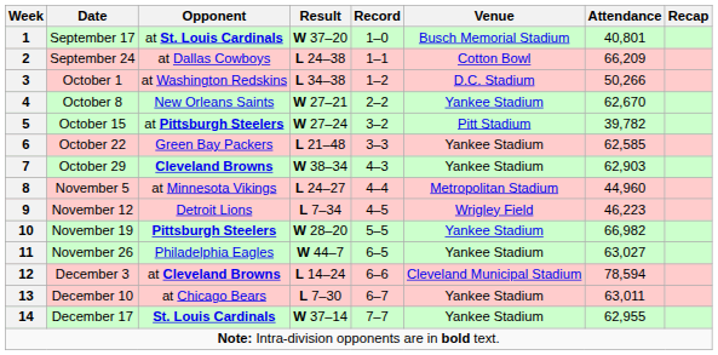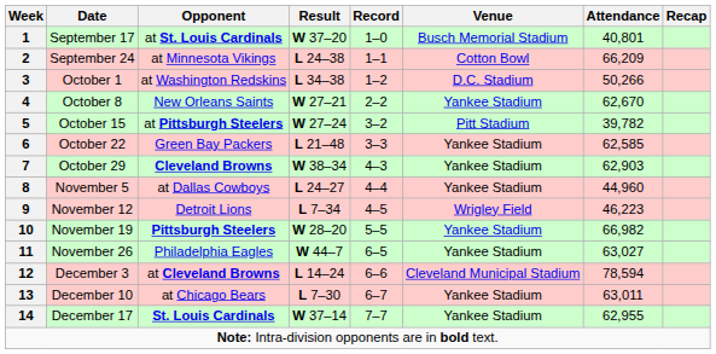2 | Opponent: at Dallas Cowboys -> at Minnesota Vikings
8 | Opponent: at Minnesota Vikings -> at Dallas Cowboys
8 | Venue: Metropolitan Stadium -> Yankee Stadium
